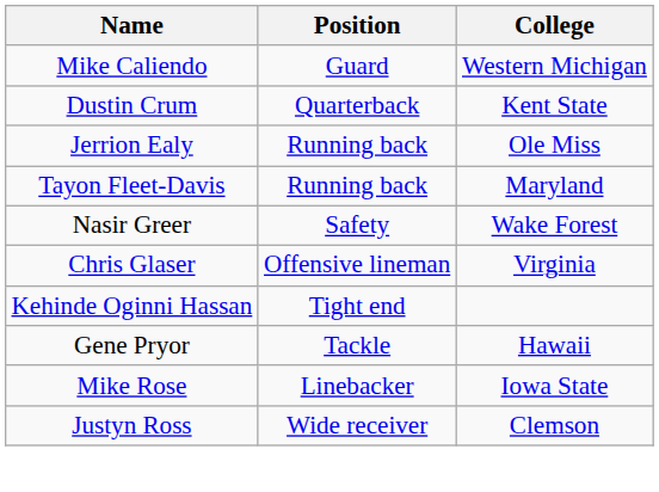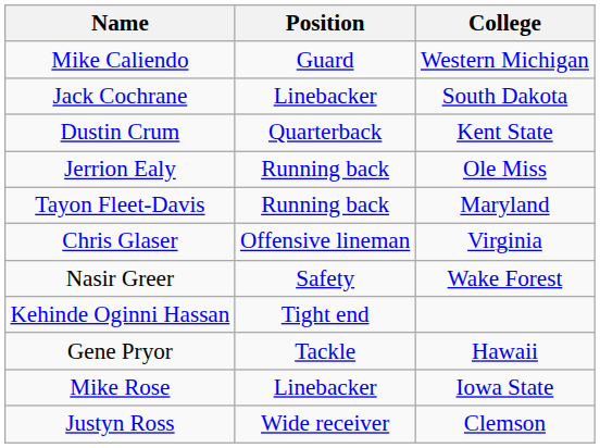+ row: Jack Cochrane | Linebacker | South Dakota
rows swapped: Chris Glaser <-> Nasir Greer
